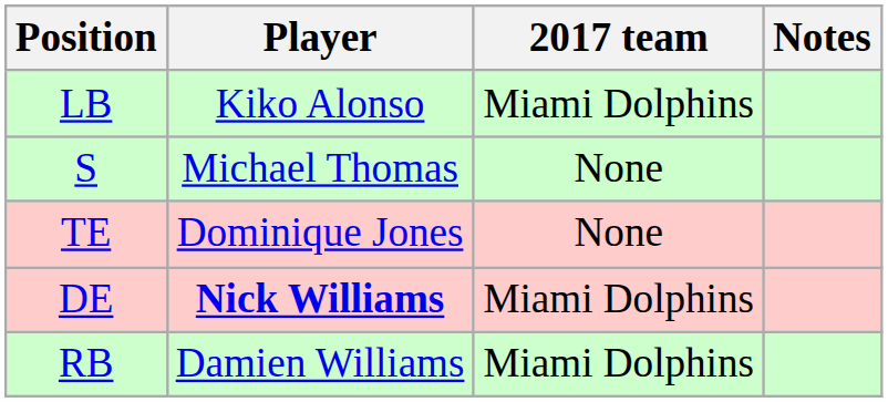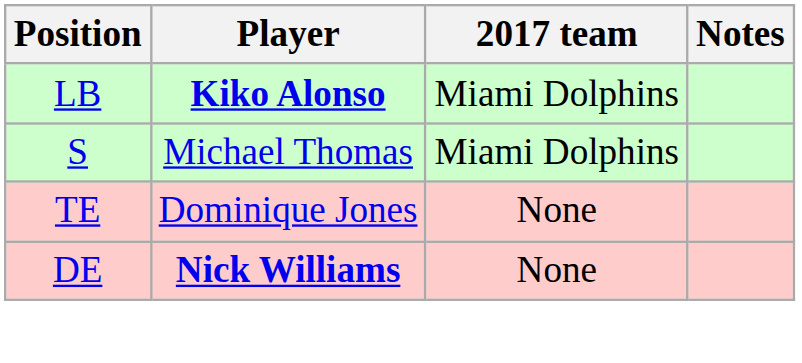LB | Player: normal -> bold
S | 2017 team: None -> Miami Dolphins
DE | 2017 team: Miami Dolphins -> None
- row: RB | Damien Williams | Miami Dolphins
